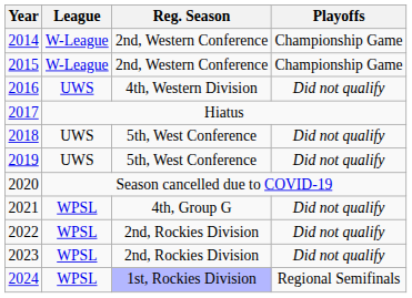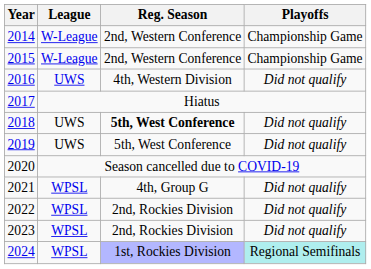2018 | Reg. Season: normal -> bold
2024 | Playoffs: no background -> paleturquoise background
